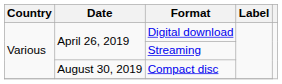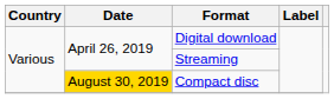Compact disc | Date: no background -> gold background
